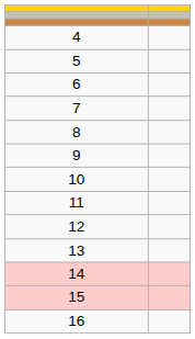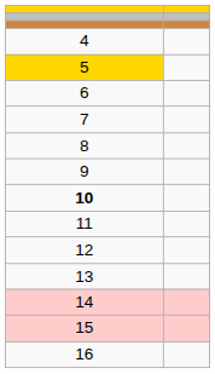row 5 | column 1: no background -> gold background
row 10 | column 1: normal -> bold
